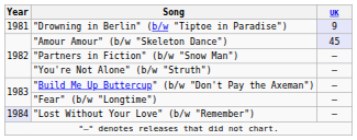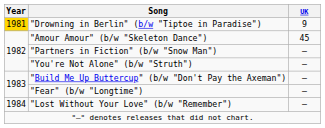"Drowning in Berlin" (b/w "Tiptoe in Paradise") | Year: no background -> gold background
"Drowning in Berlin" (b/w "Tiptoe in Paradise") | UK: lavender background -> no background
"Amour Amour" (b/w "Skeleton Dance") | UK: lavender background -> no background
"Lost Without Your Love" (b/w "Remember") | Year: lavender background -> no background
